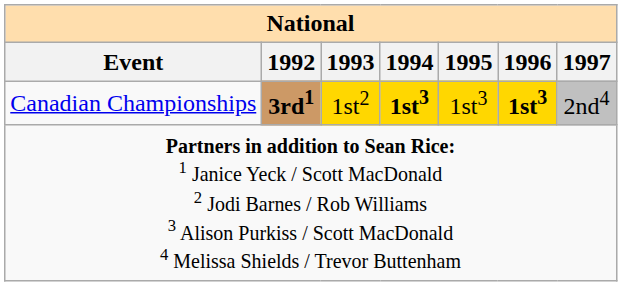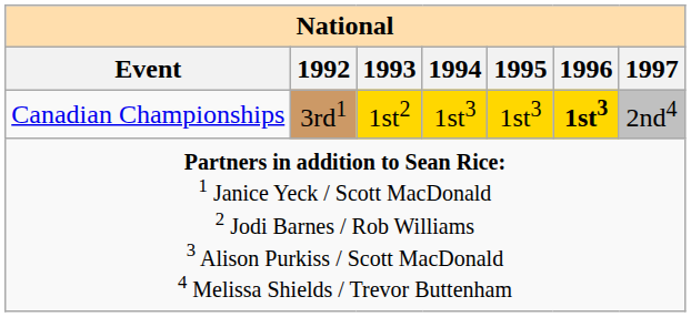Canadian Championships | 1992: bold -> normal
Canadian Championships | 1994: bold -> normal
